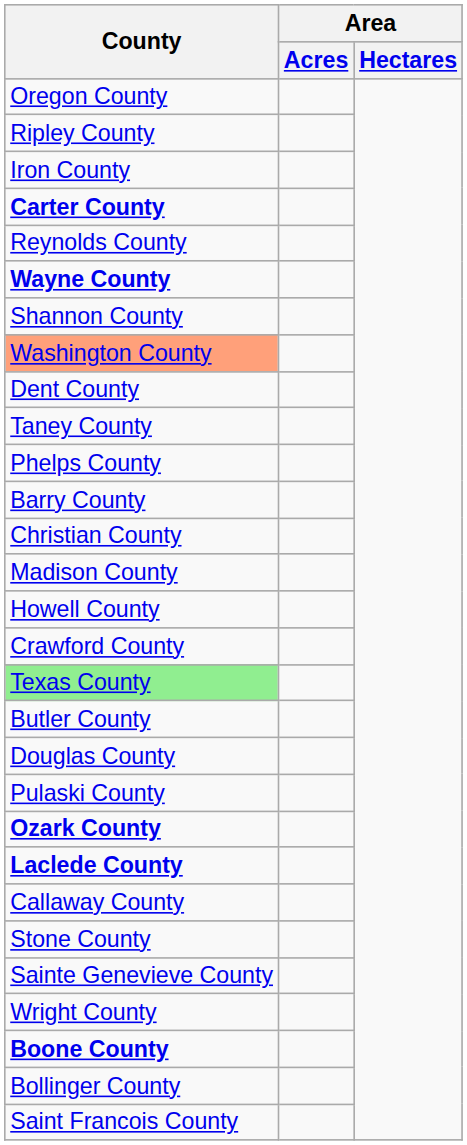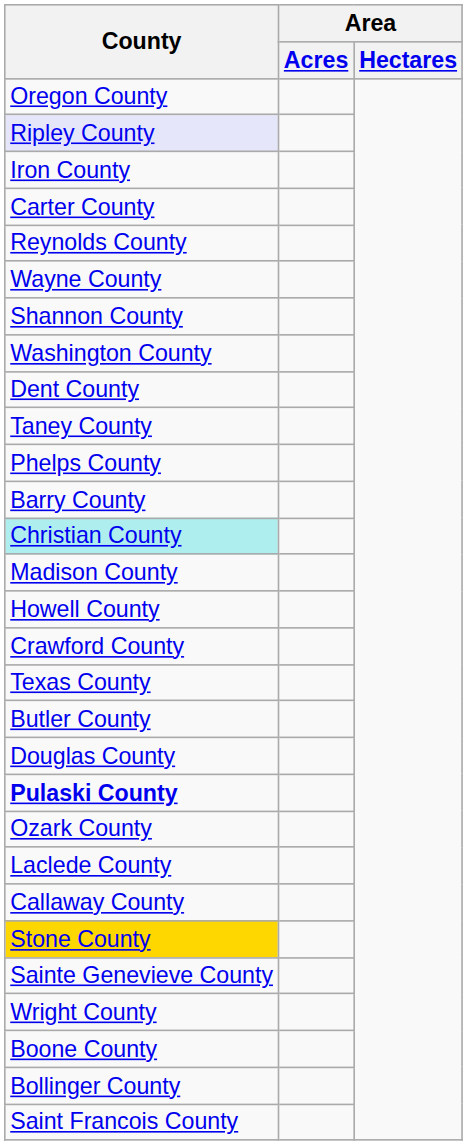Ripley County | County: no background -> lavender background
Carter County | County: bold -> normal
Wayne County | County: bold -> normal
Washington County | County: lightsalmon background -> no background
Christian County | County: no background -> paleturquoise background
Texas County | County: lightgreen background -> no background
Pulaski County | County: normal -> bold
Ozark County | County: bold -> normal
Laclede County | County: bold -> normal
Stone County | County: no background -> gold background
Boone County | County: bold -> normal
